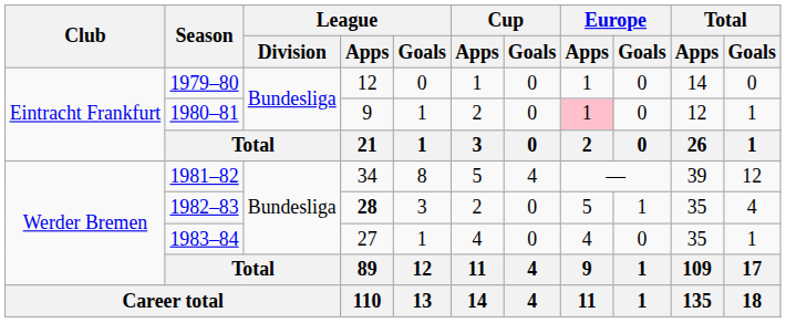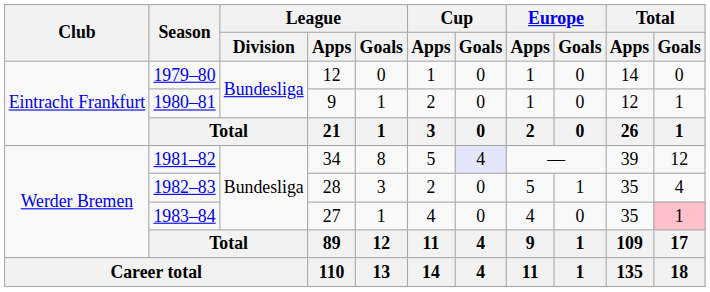1980–81 | Europe / Apps: pink background -> no background
1981–82 | Cup / Goals: no background -> lavender background
1982–83 | League / Apps: bold -> normal
1983–84 | Total / Goals: no background -> pink background
